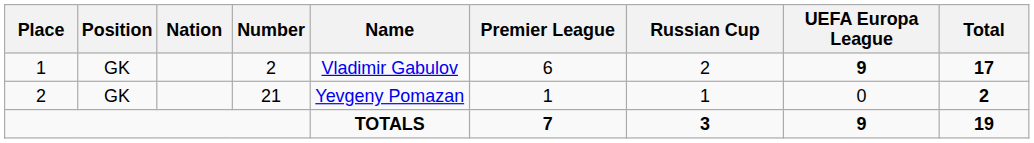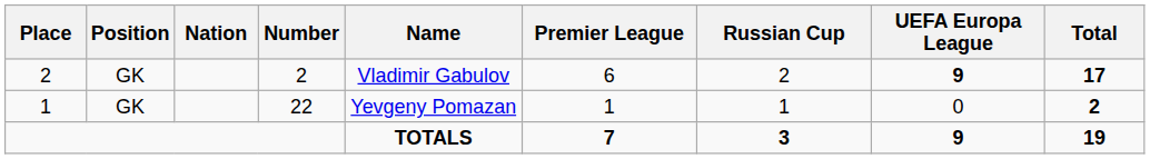row 2 | Place: 1 -> 2
row 3 | Place: 2 -> 1
row 3 | Number: 21 -> 22
